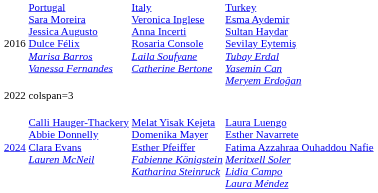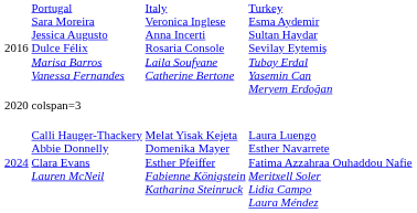colspan=3 | column 1: 2022 -> 2020
